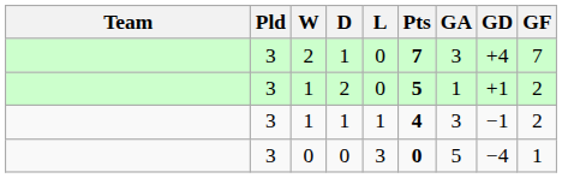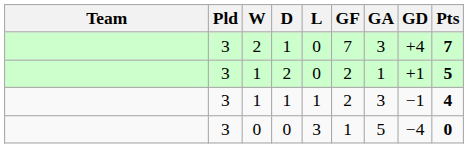columns swapped: GF <-> Pts
